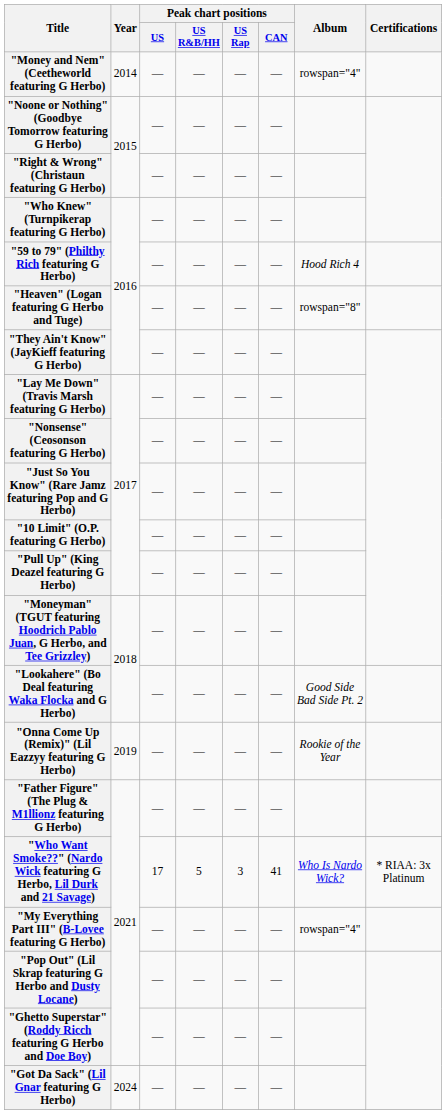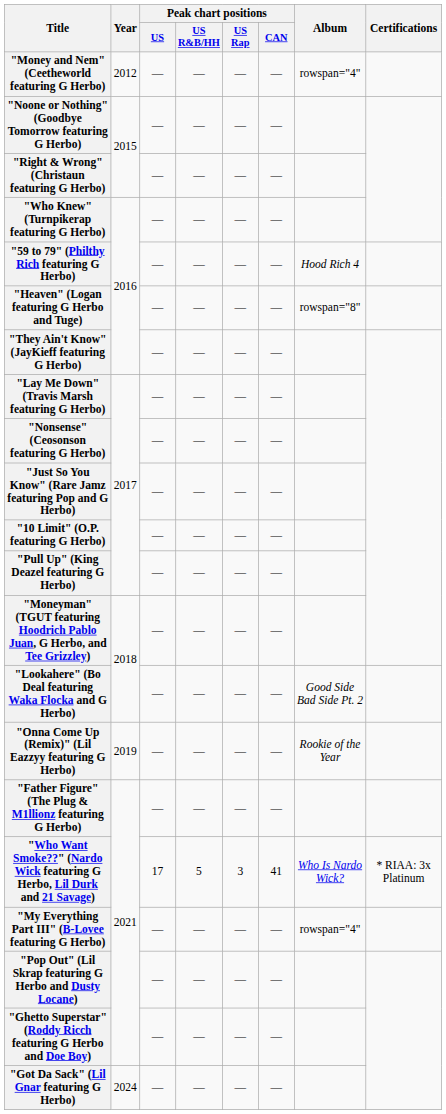"Money and Nem" (Ceetheworld featuring G Herbo) | Year: 2014 -> 2012
